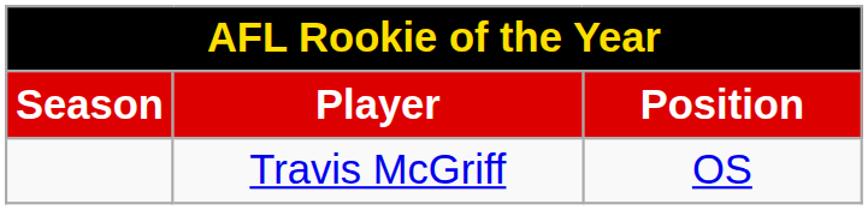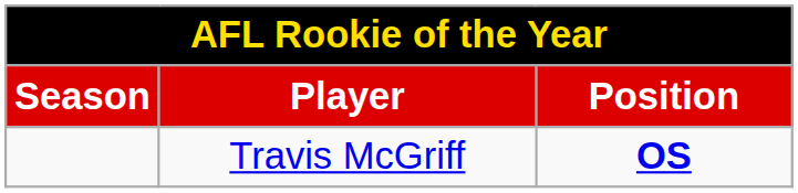Travis McGriff | Position: normal -> bold
